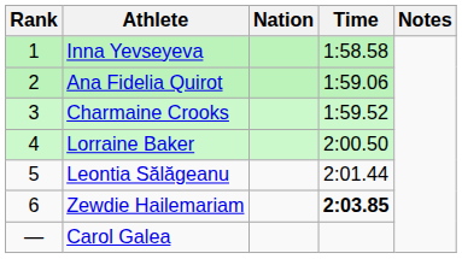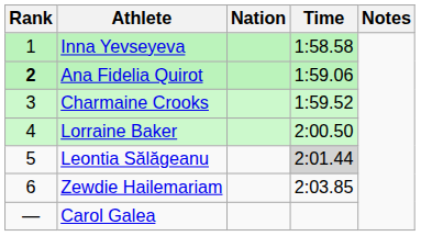Ana Fidelia Quirot | Rank: normal -> bold
Leontia Sălăgeanu | Time: no background -> lightgrey background
Zewdie Hailemariam | Time: bold -> normal
